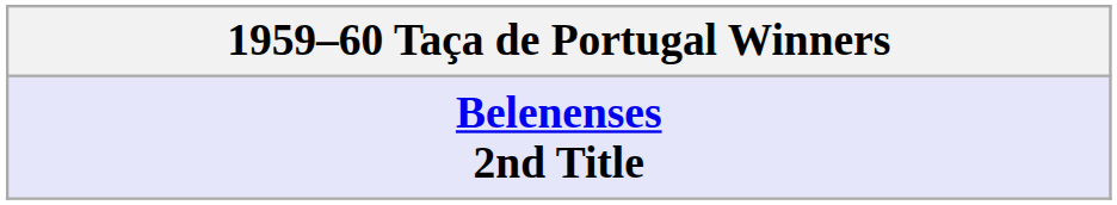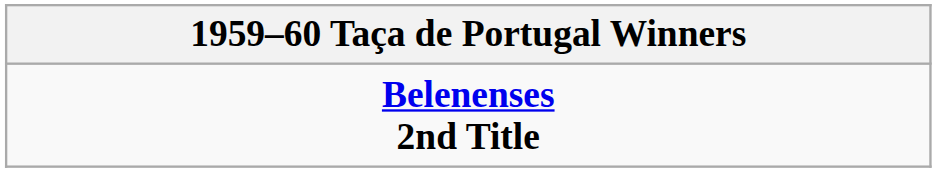row 2 | column 1: lavender background -> no background
